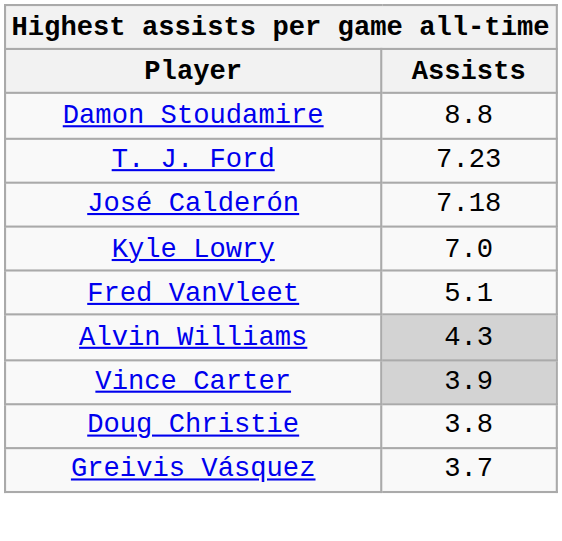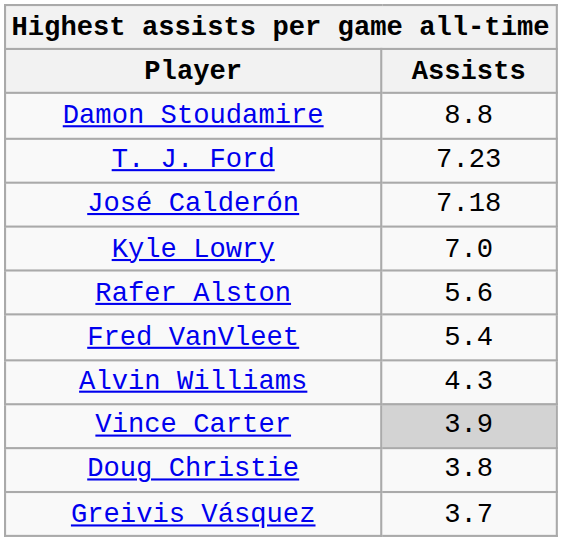+ row: Rafer Alston | 5.6
Fred VanVleet | Assists: 5.1 -> 5.4
Alvin Williams | Assists: lightgrey background -> no background
